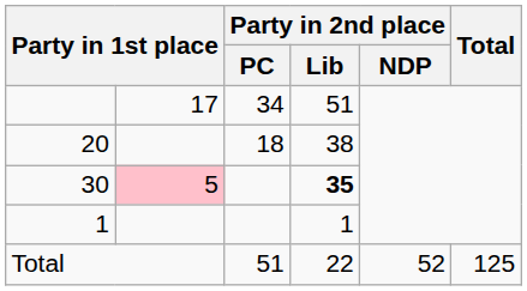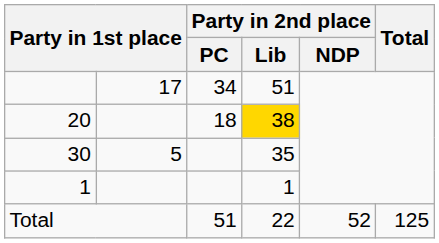20 | Party in 2nd place / Lib: no background -> gold background
30 | column 2: pink background -> no background
30 | Party in 2nd place / Lib: bold -> normal
